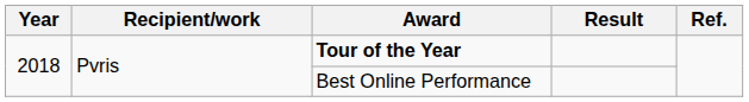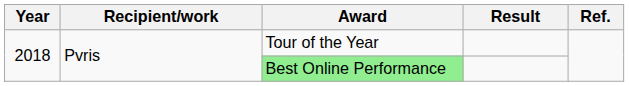Tour of the Year | Award: bold -> normal
Best Online Performance | Award: no background -> lightgreen background
